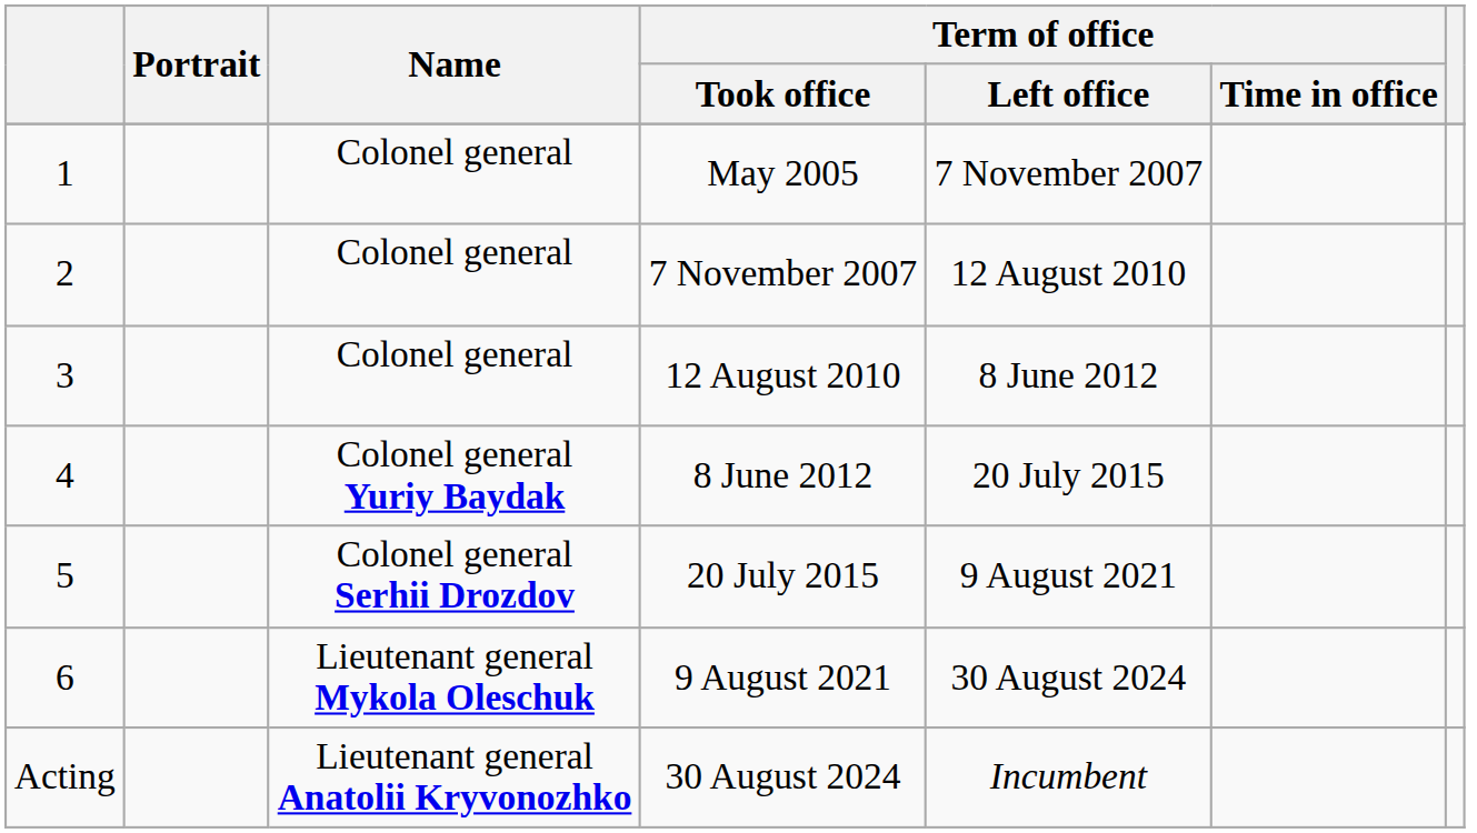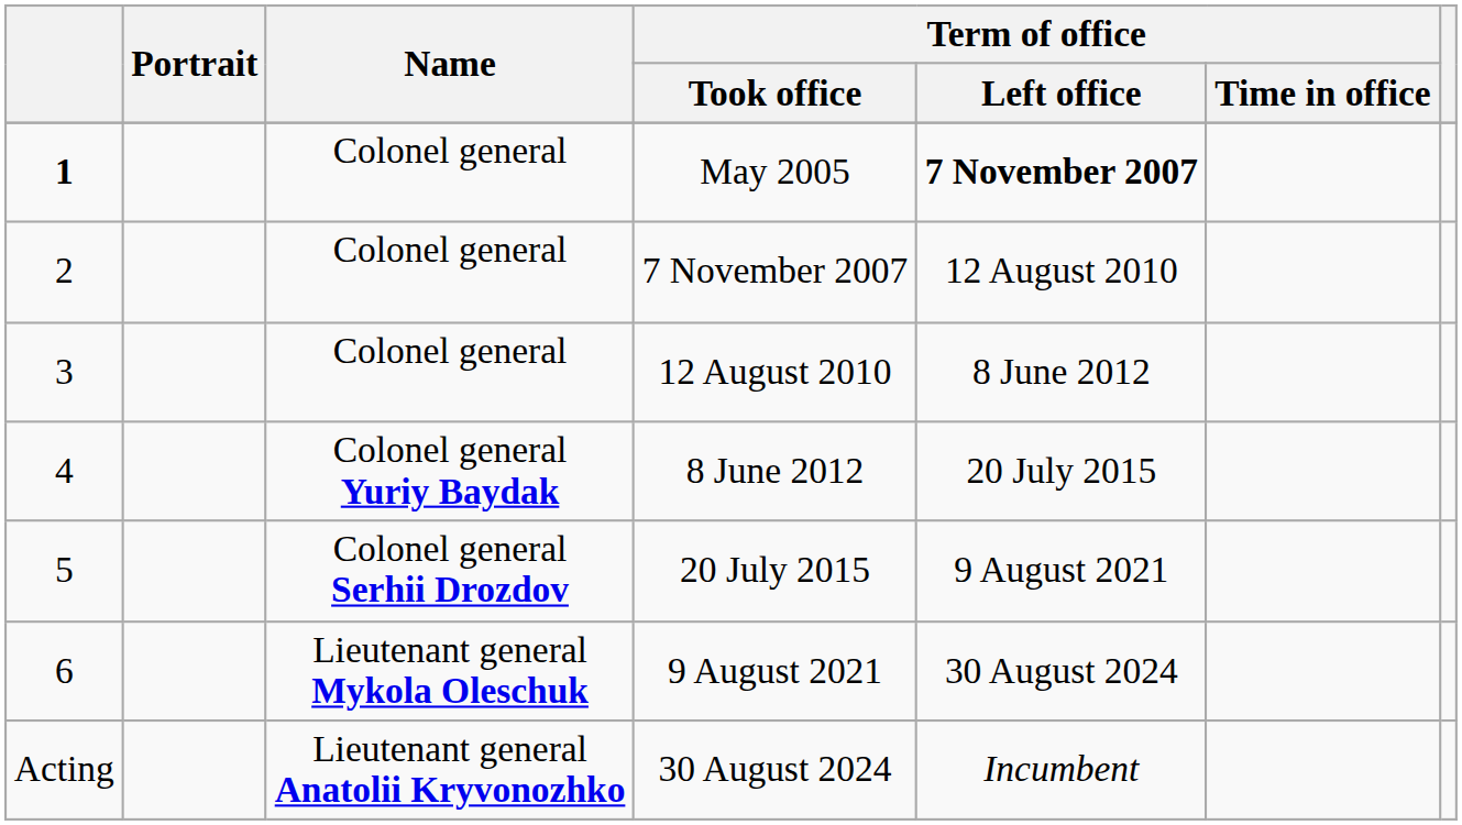May 2005 | column 1: normal -> bold
May 2005 | Term of office / Left office: normal -> bold
